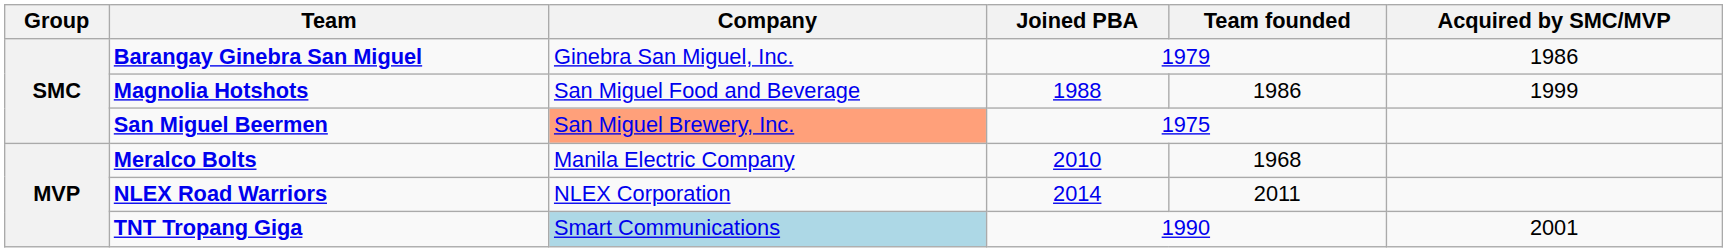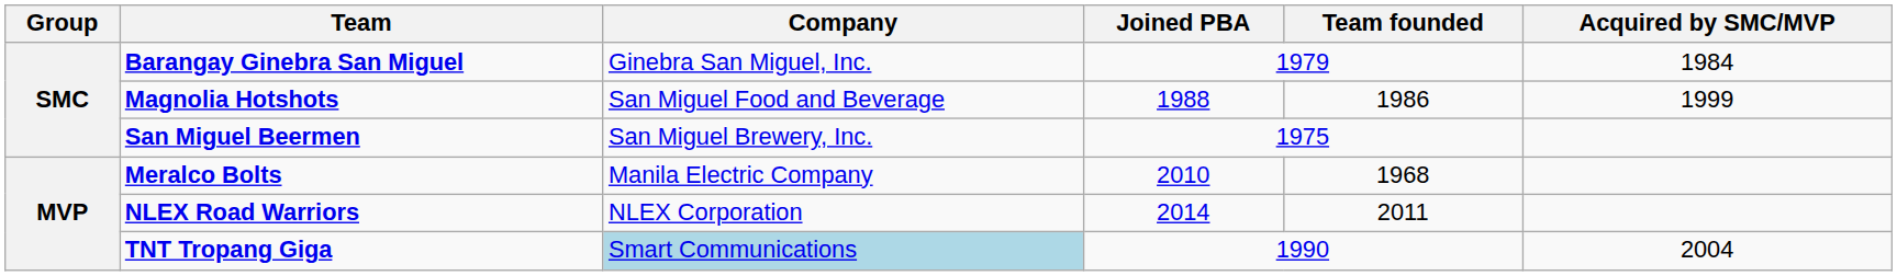Barangay Ginebra San Miguel | Acquired by SMC/MVP: 1986 -> 1984
San Miguel Beermen | Company: lightsalmon background -> no background
TNT Tropang Giga | Acquired by SMC/MVP: 2001 -> 2004
